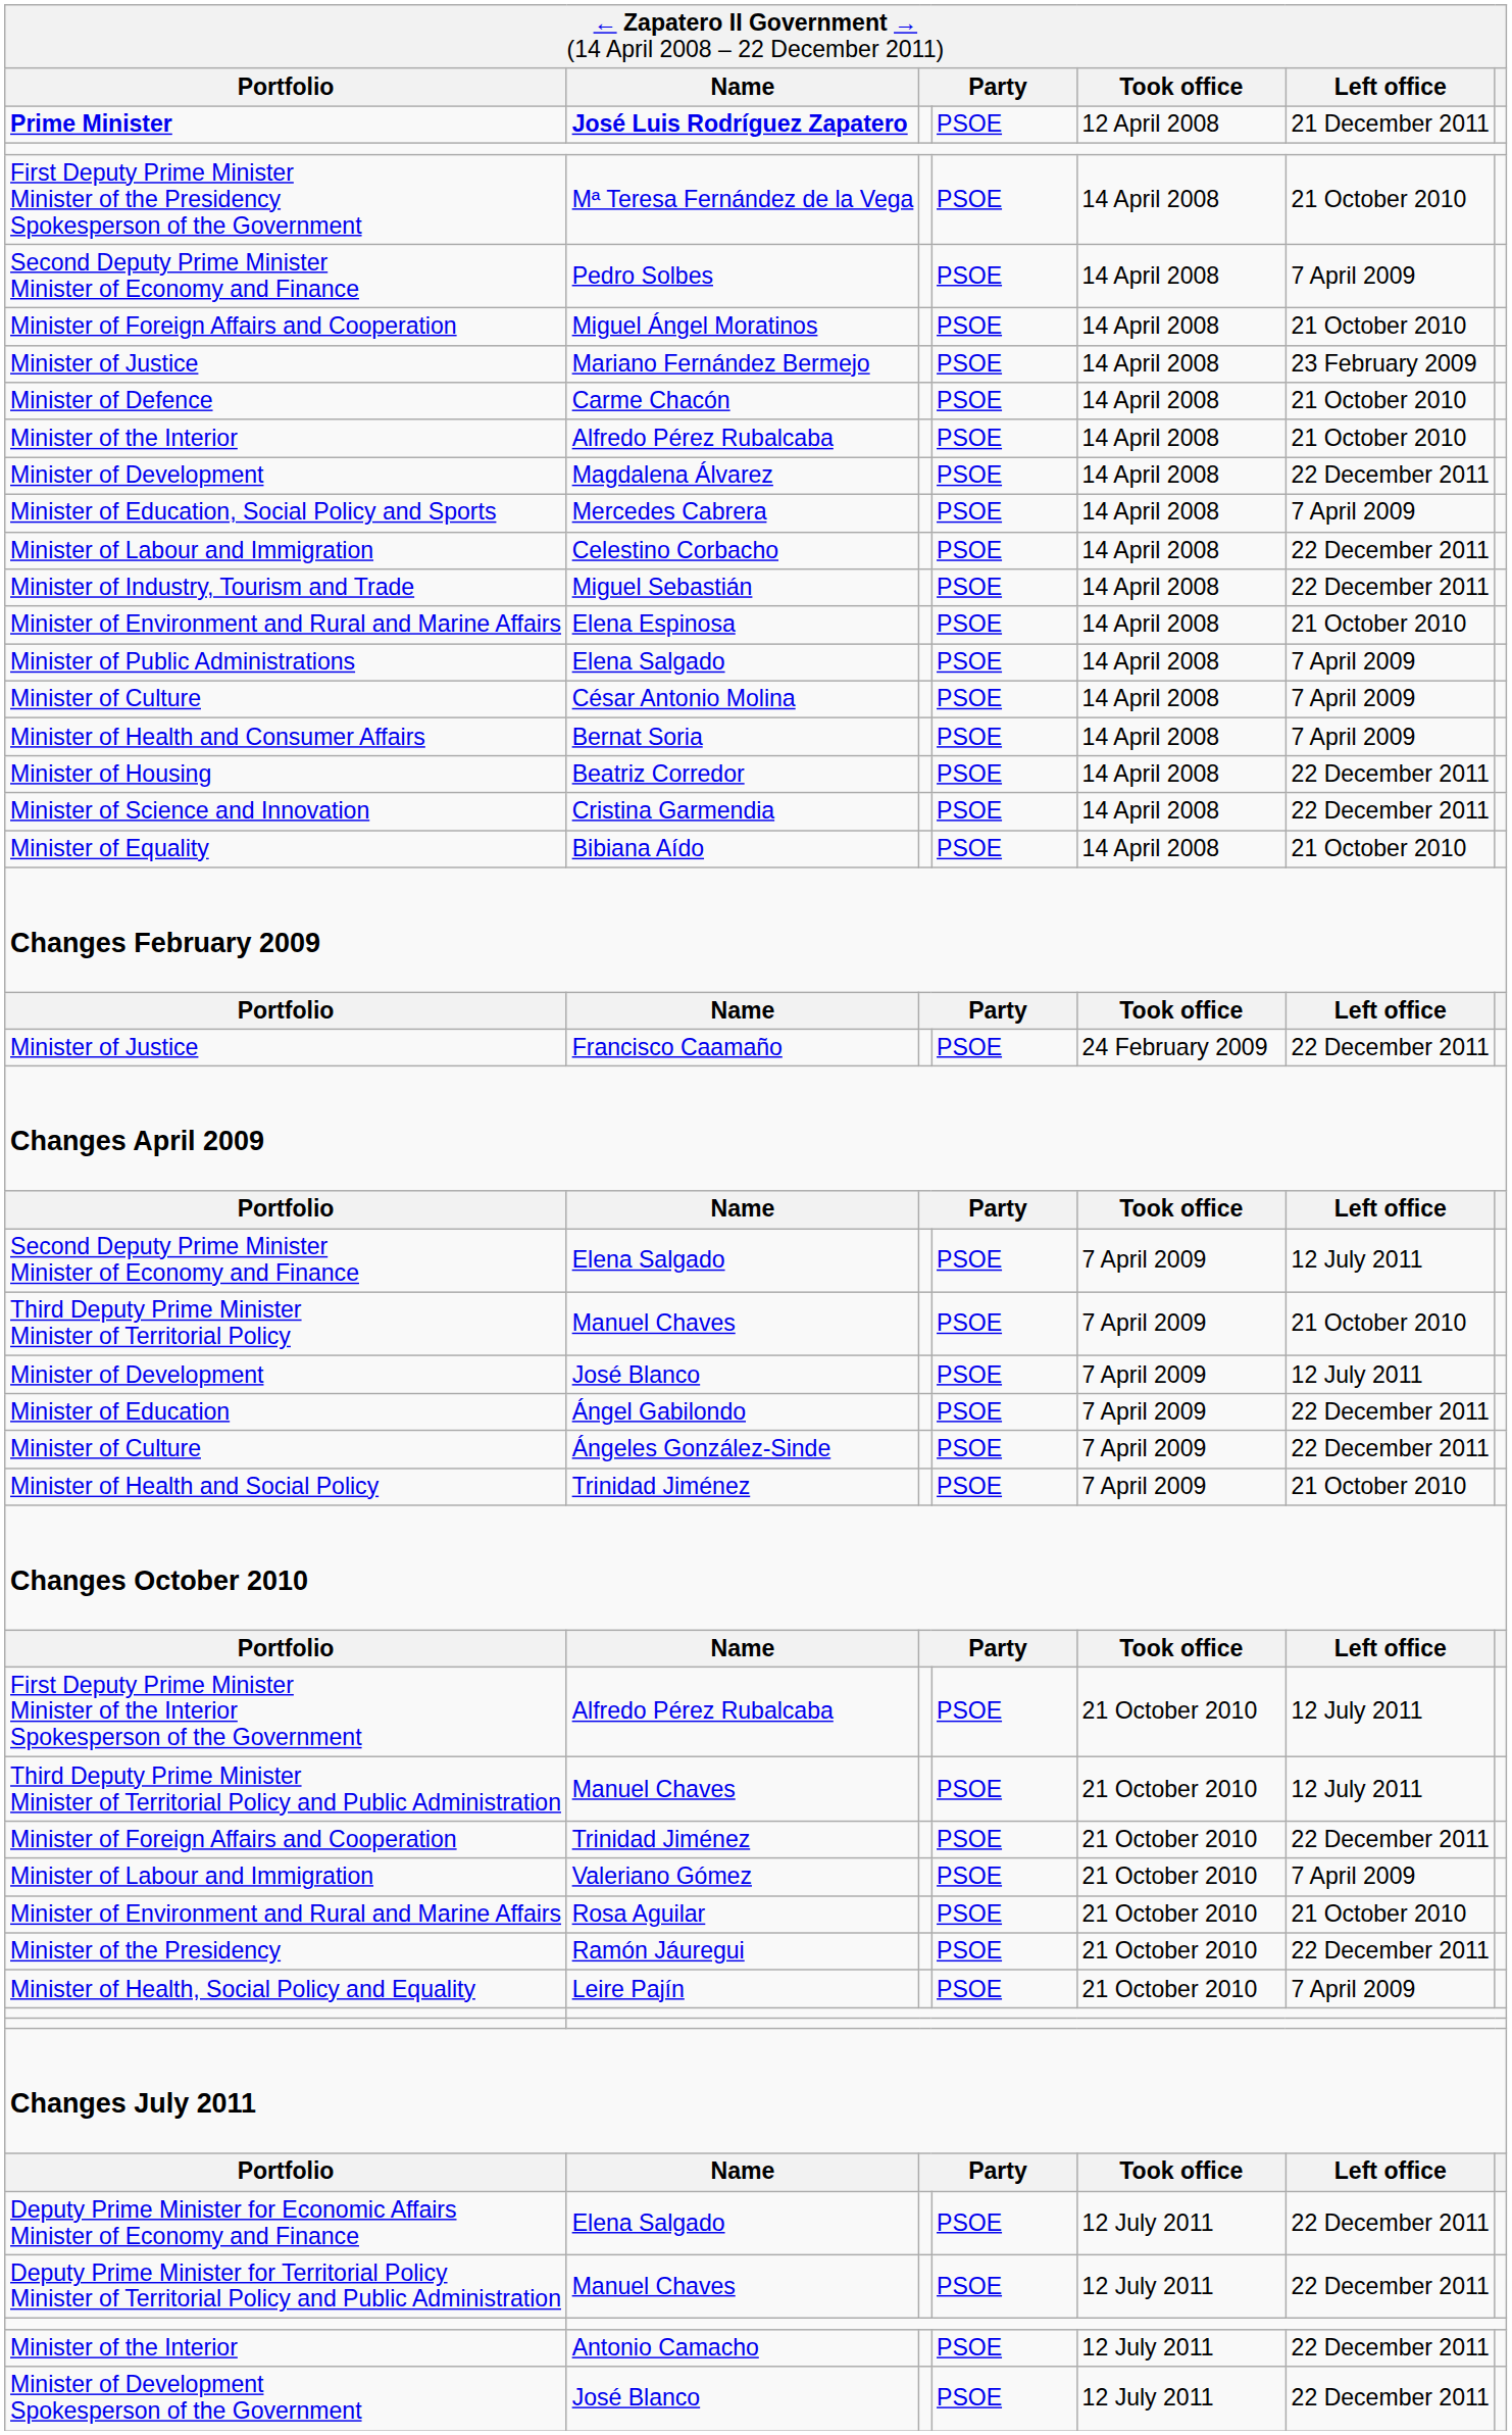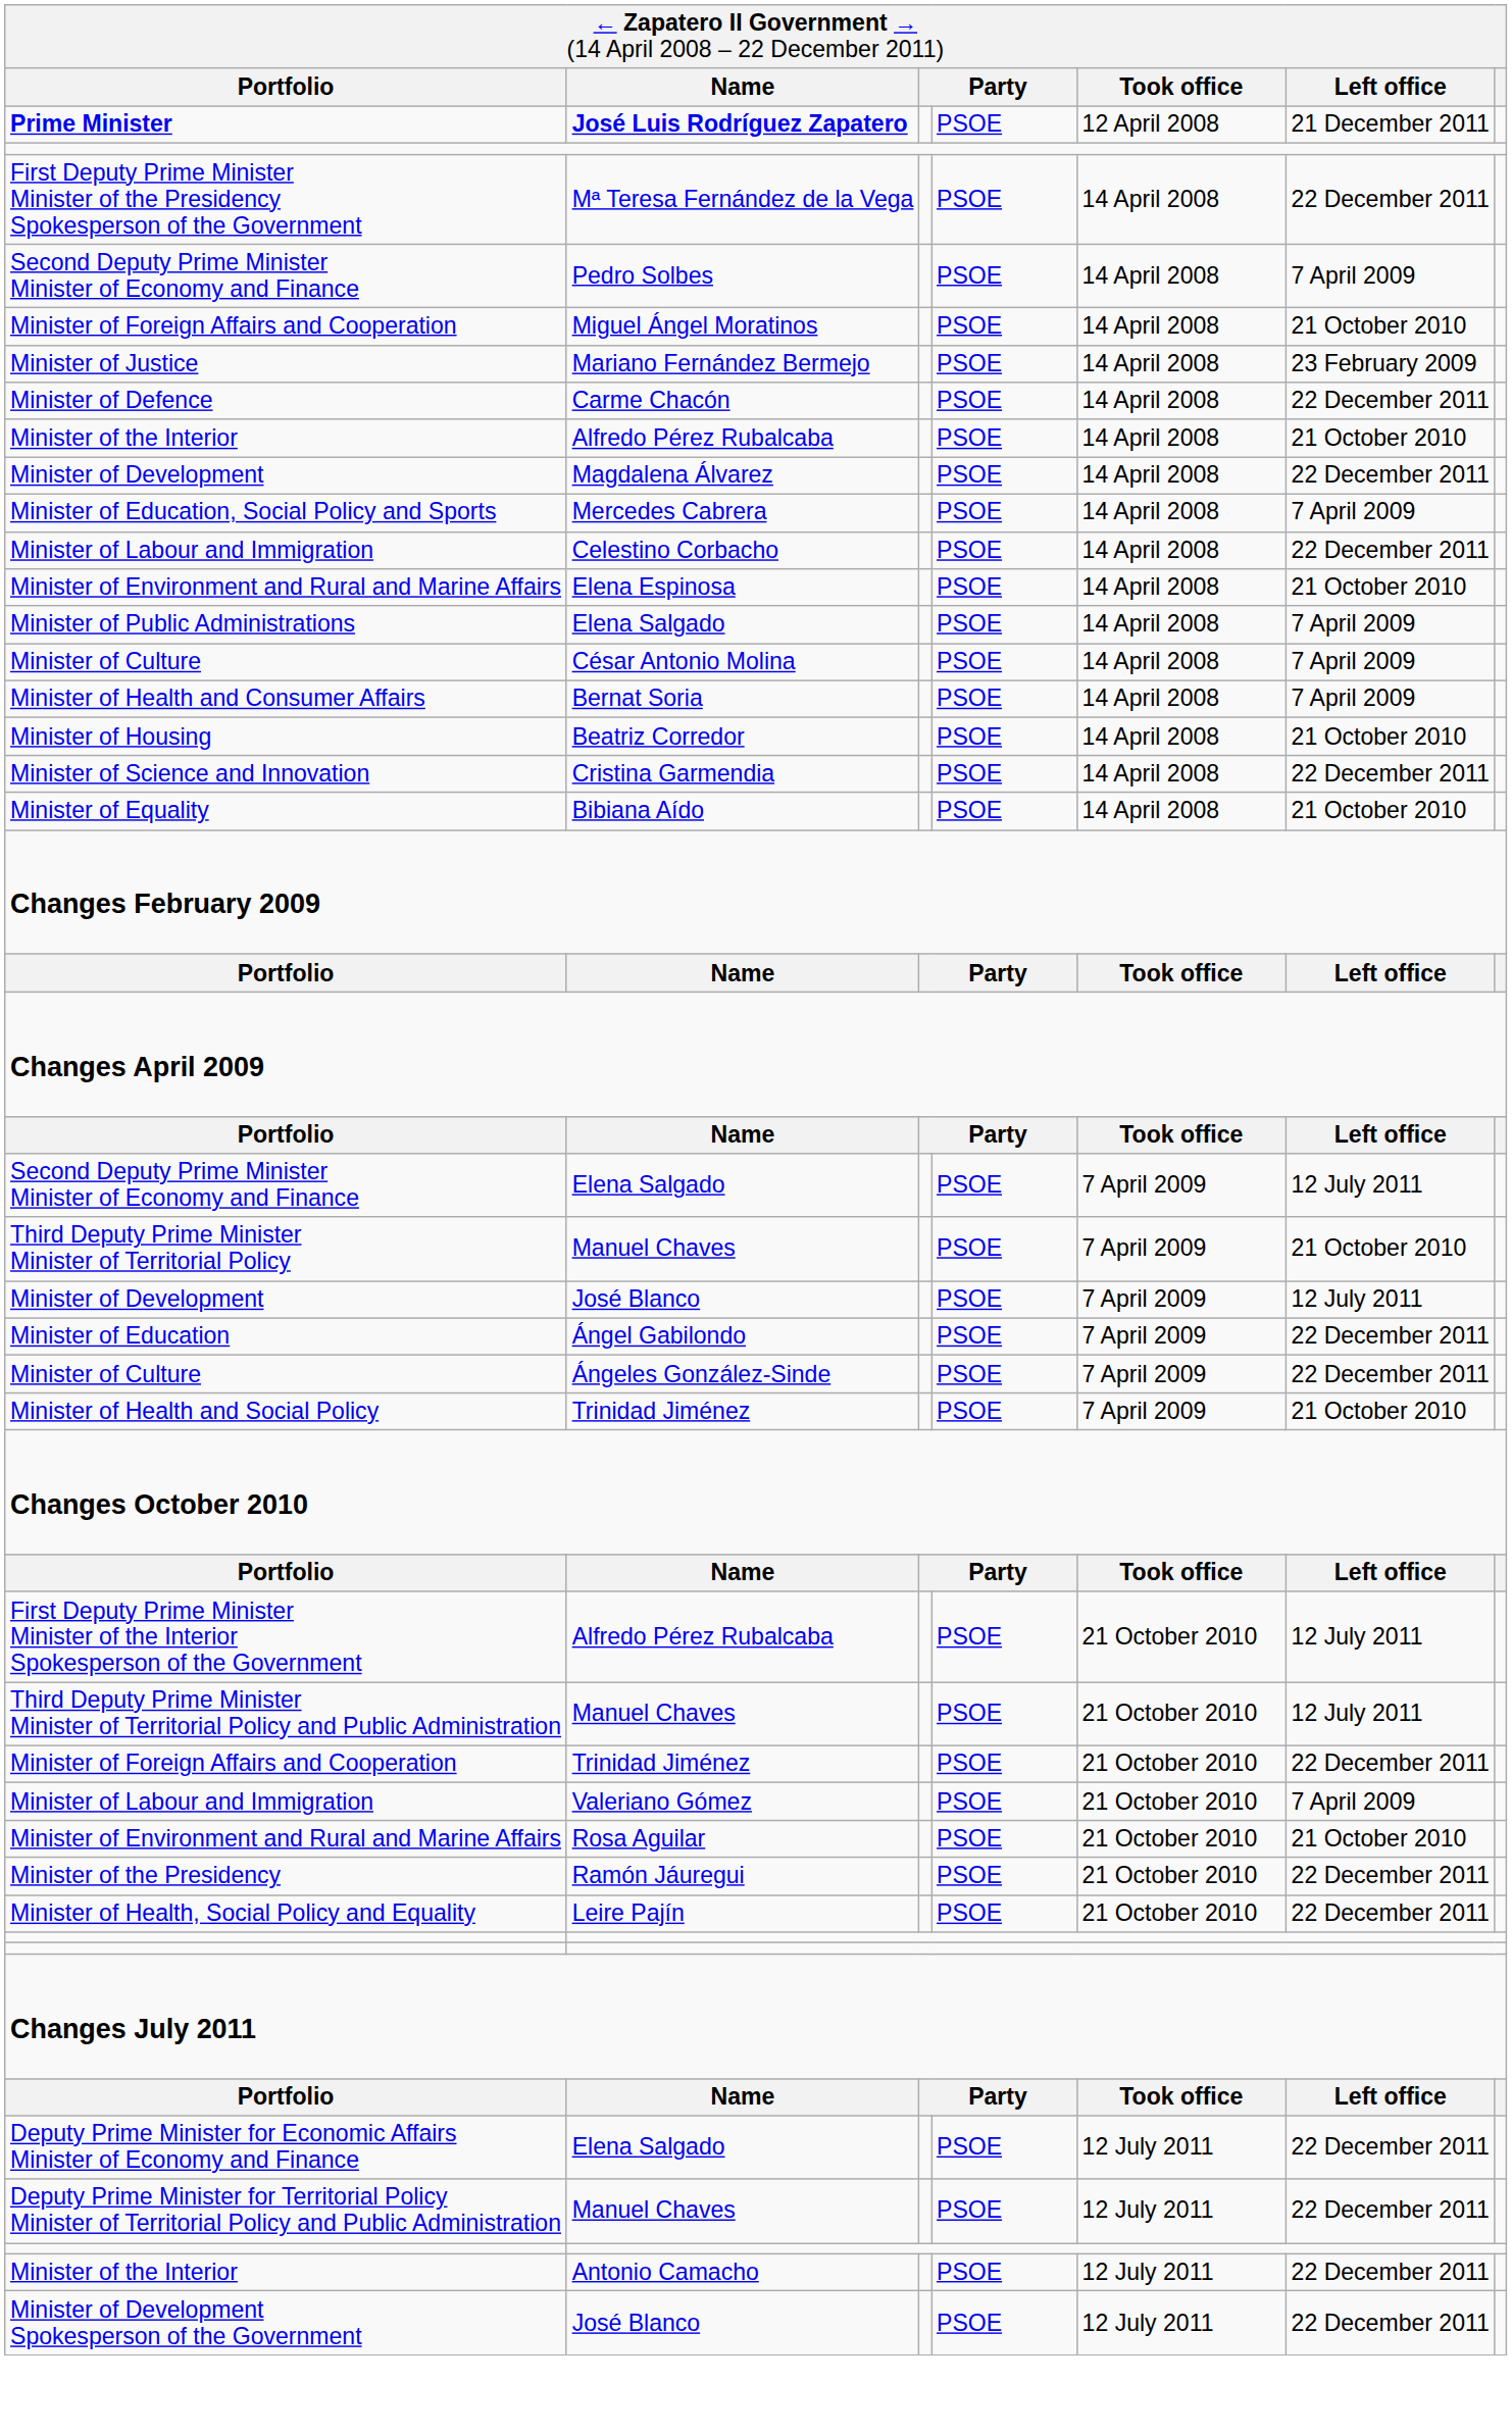Mª Teresa Fernández de la Vega | column 6: 21 October 2010 -> 22 December 2011
Carme Chacón | column 6: 21 October 2010 -> 22 December 2011
- row: Minister of Industry, Tourism and Trade | Miguel Sebastián | PSOE | 14 April 2008 | 22 December 2011
Beatriz Corredor | column 6: 22 December 2011 -> 21 October 2010
- row: Minister of Justice | Francisco Caamaño | PSOE | 24 February 2009 | 22 December 2011
Leire Pajín | column 6: 7 April 2009 -> 22 December 2011
